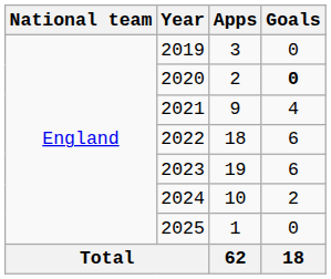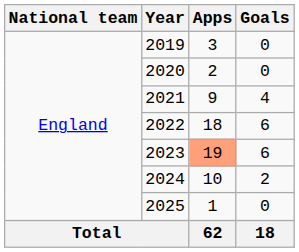2020 | Goals: bold -> normal
2023 | Apps: no background -> lightsalmon background
